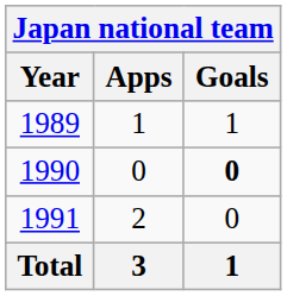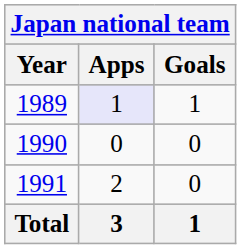1989 | Apps: no background -> lavender background
1990 | Goals: bold -> normal
